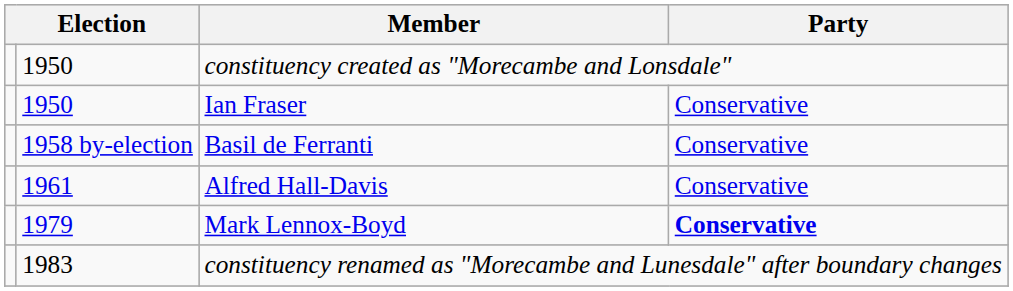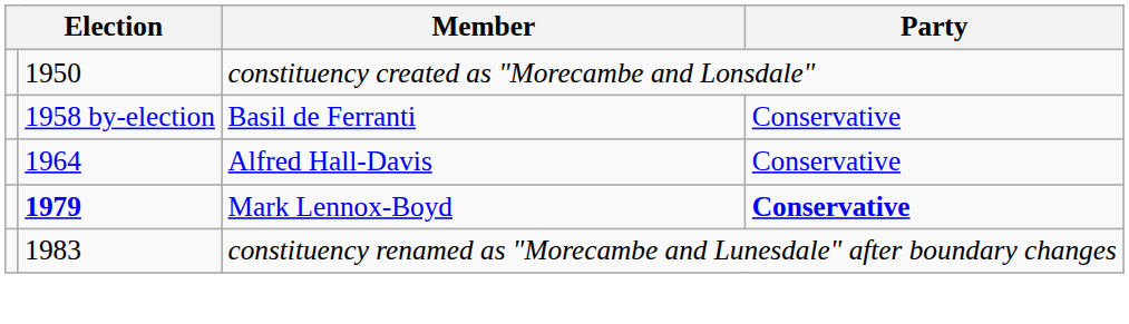- row: 1950 | Ian Fraser | Conservative
Alfred Hall-Davis | column 2: 1961 -> 1964
Mark Lennox-Boyd | column 2: normal -> bold
